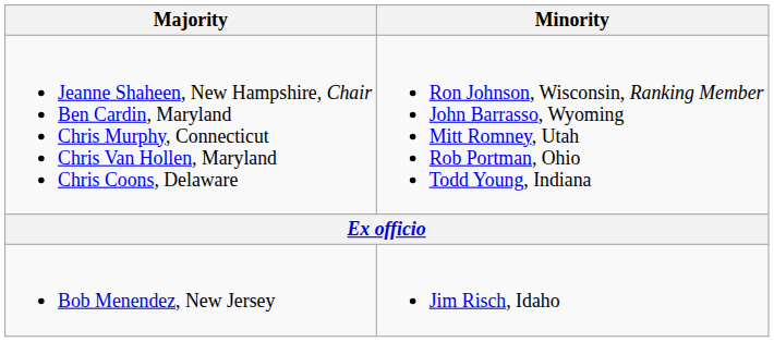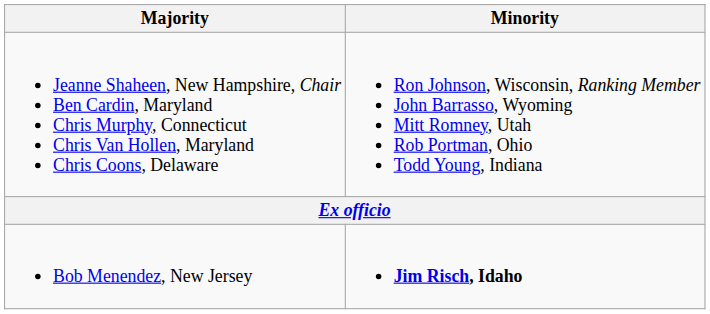Bob Menendez, New Jersey | Minority: normal -> bold
